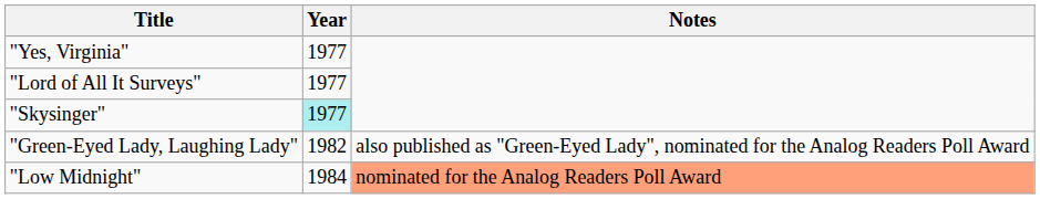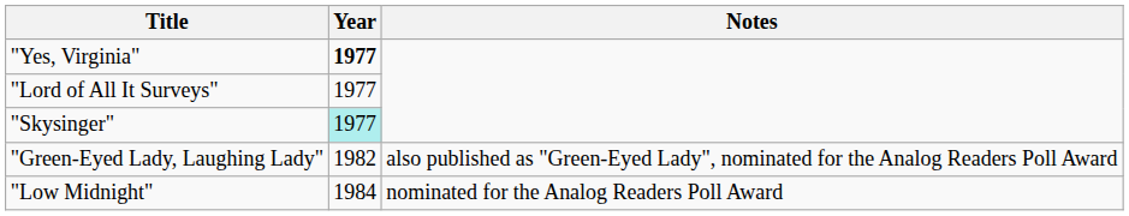"Yes, Virginia" | Year: normal -> bold
"Low Midnight" | Notes: lightsalmon background -> no background
